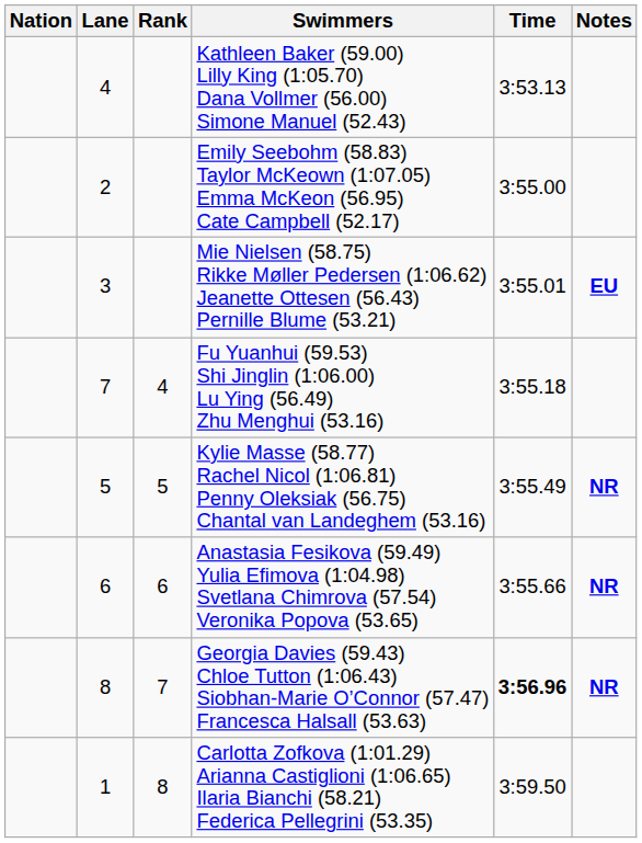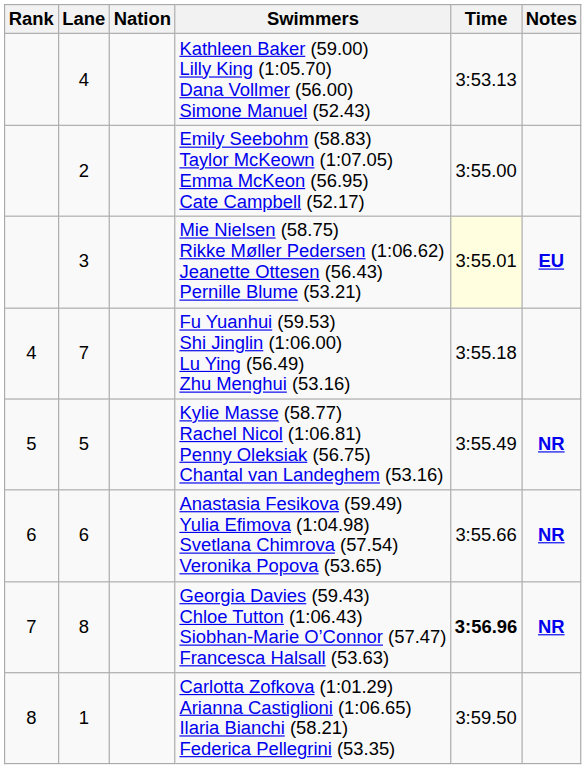columns swapped: Rank <-> Nation
row 4 | Time: no background -> lightyellow background
